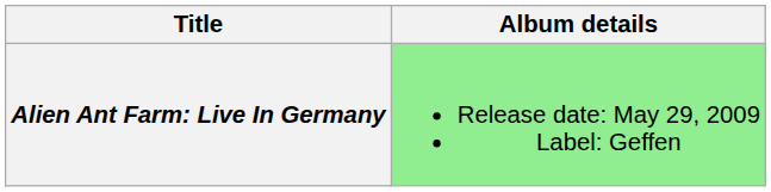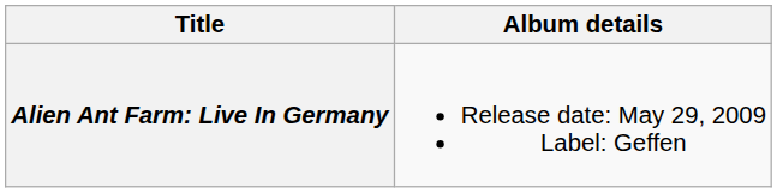Alien Ant Farm: Live In Germany | Album details: lightgreen background -> no background
